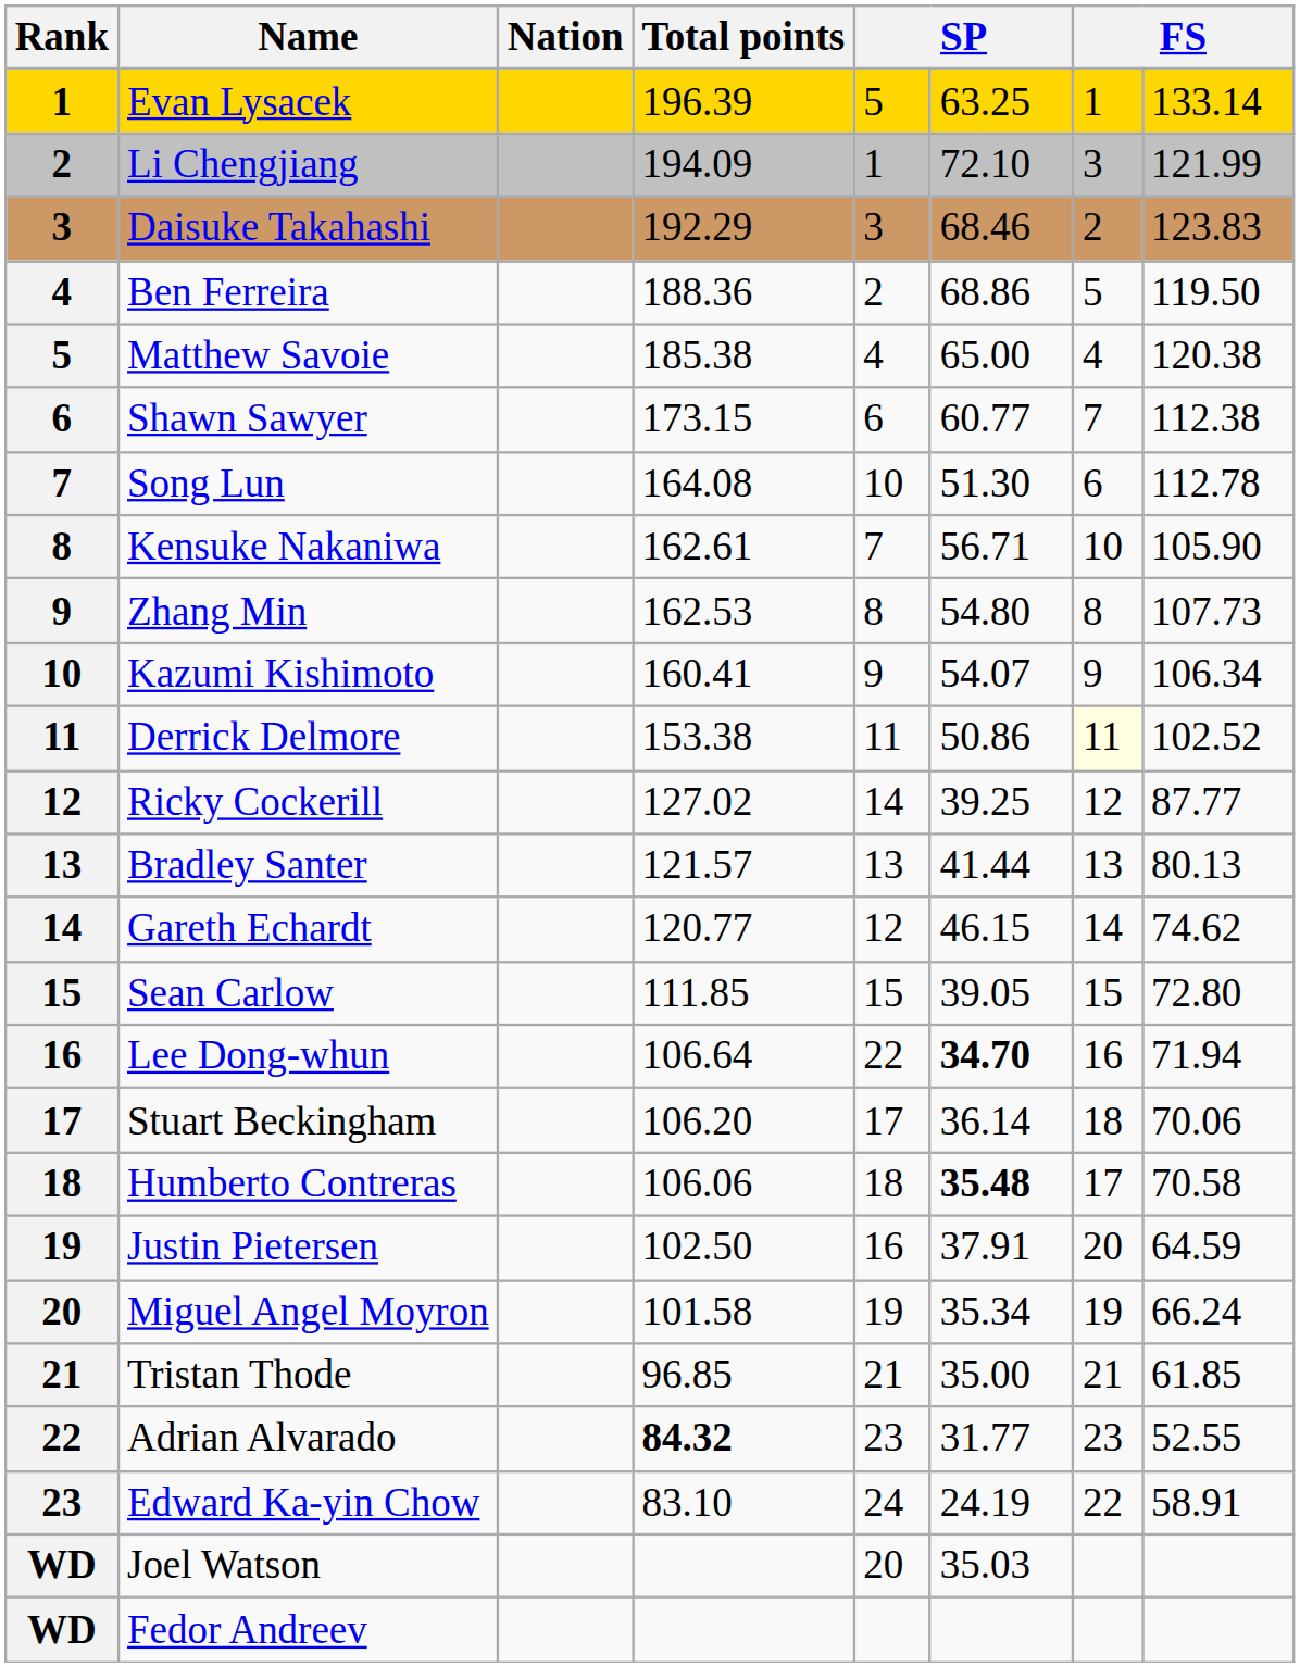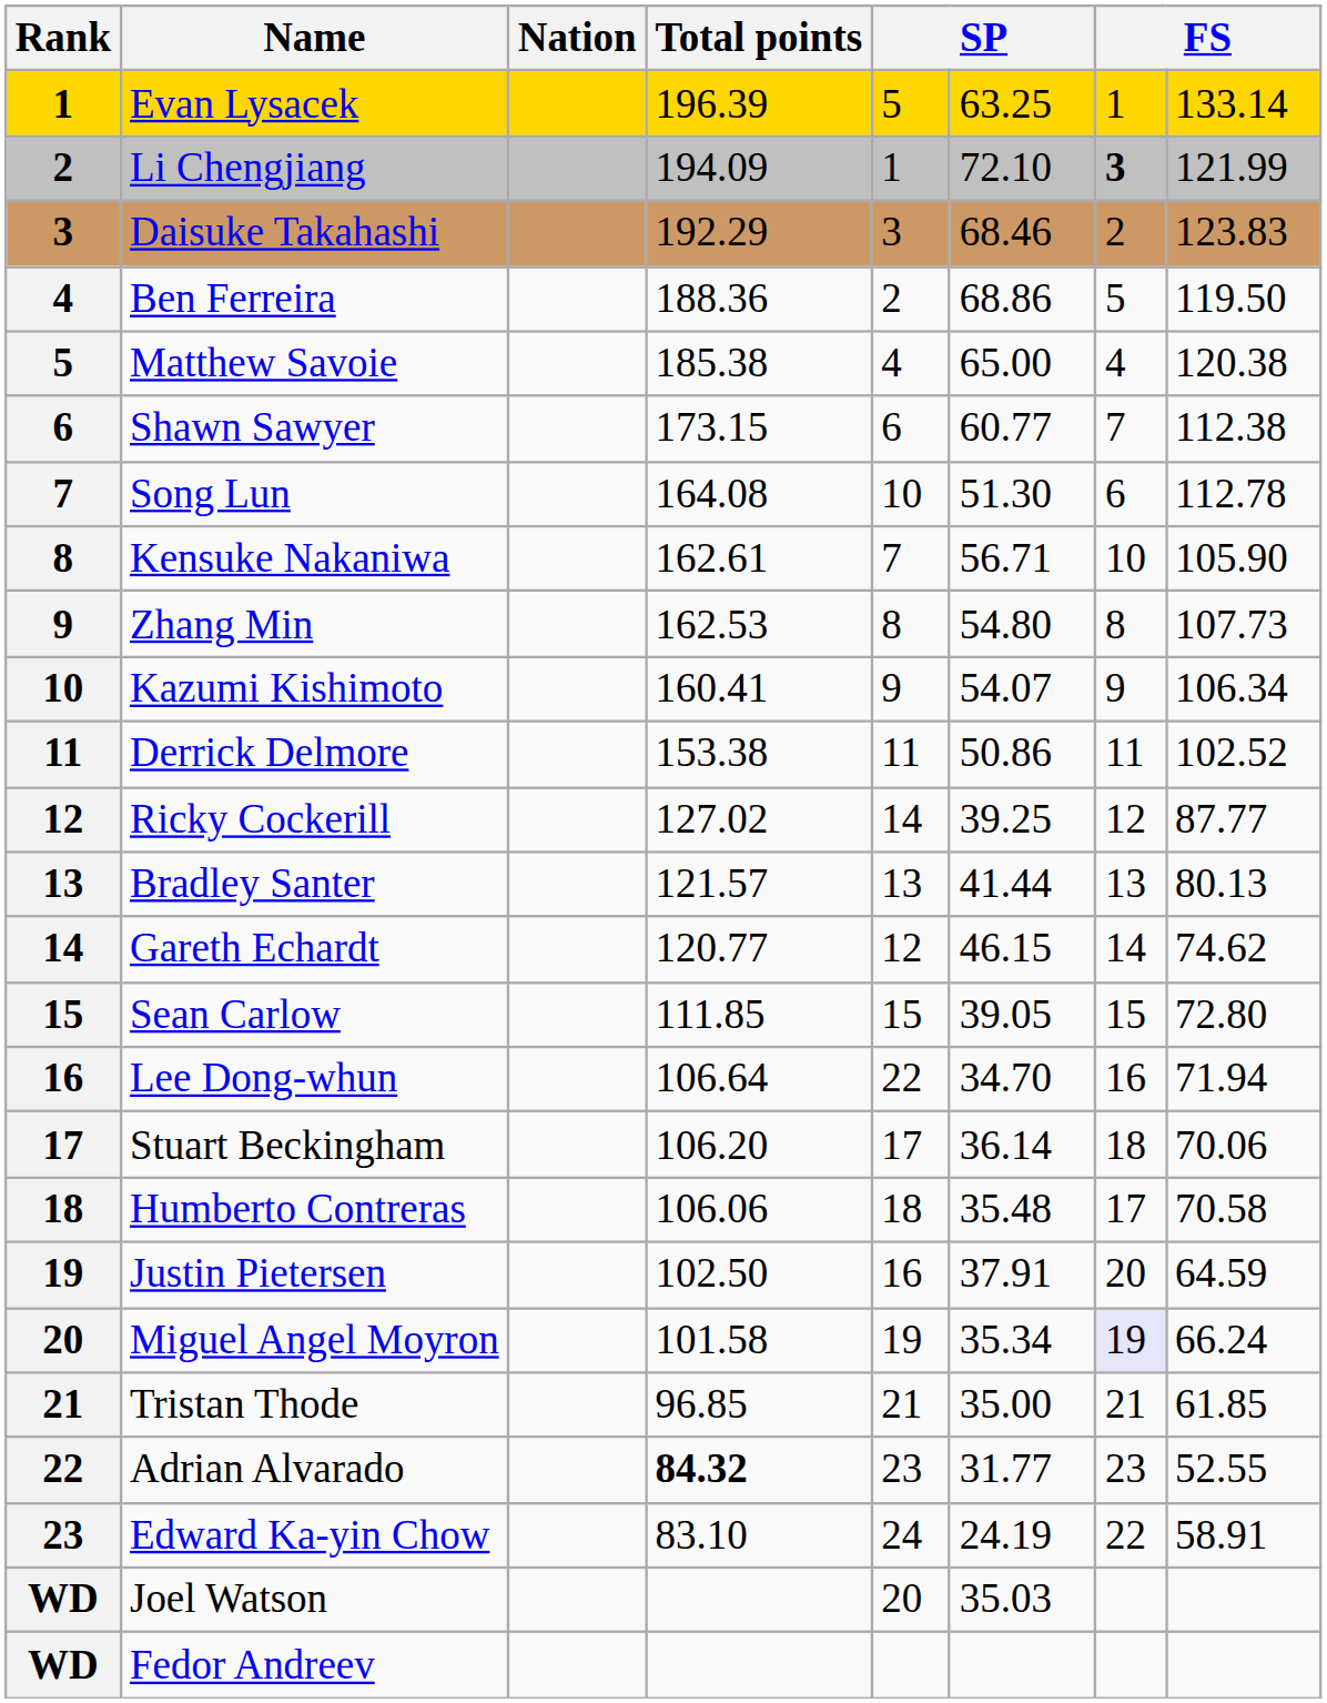Li Chengjiang | column 7: normal -> bold
Derrick Delmore | column 7: lightyellow background -> no background
Lee Dong-whun | column 6: bold -> normal
Humberto Contreras | column 6: bold -> normal
Miguel Angel Moyron | column 7: no background -> lavender background
